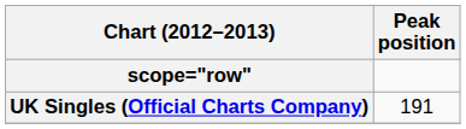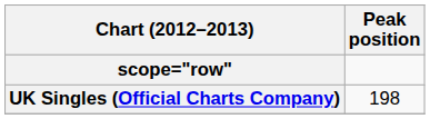UK Singles (Official Charts Company) | Peak position: 191 -> 198
